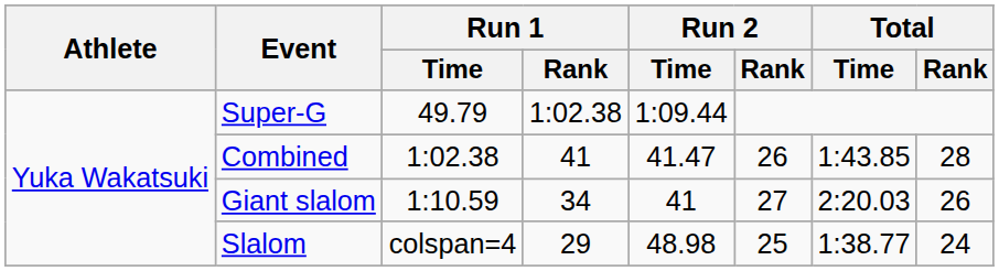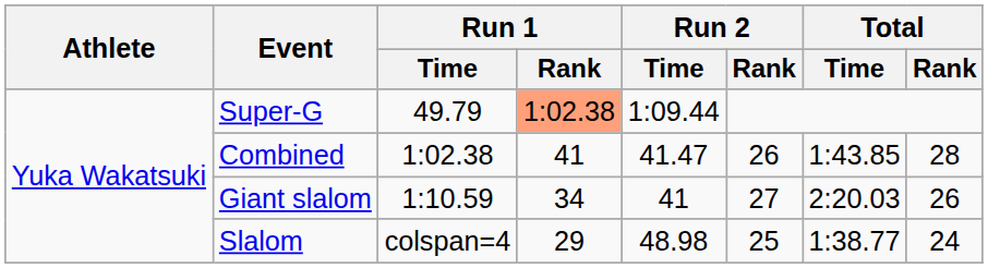Super-G | Run 1 / Rank: no background -> lightsalmon background
